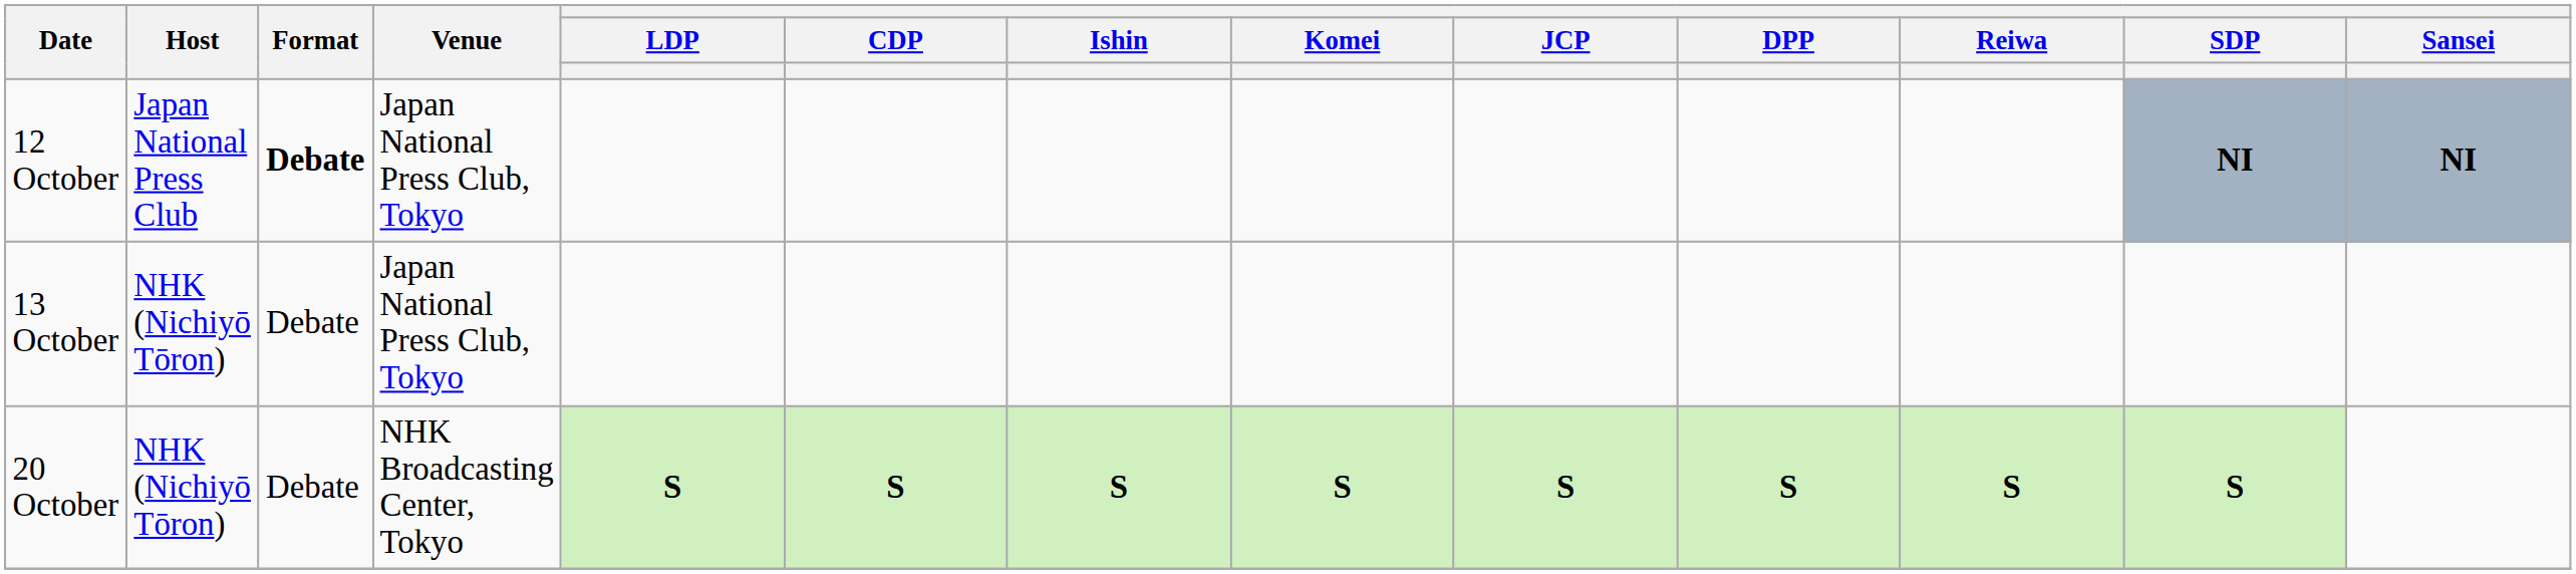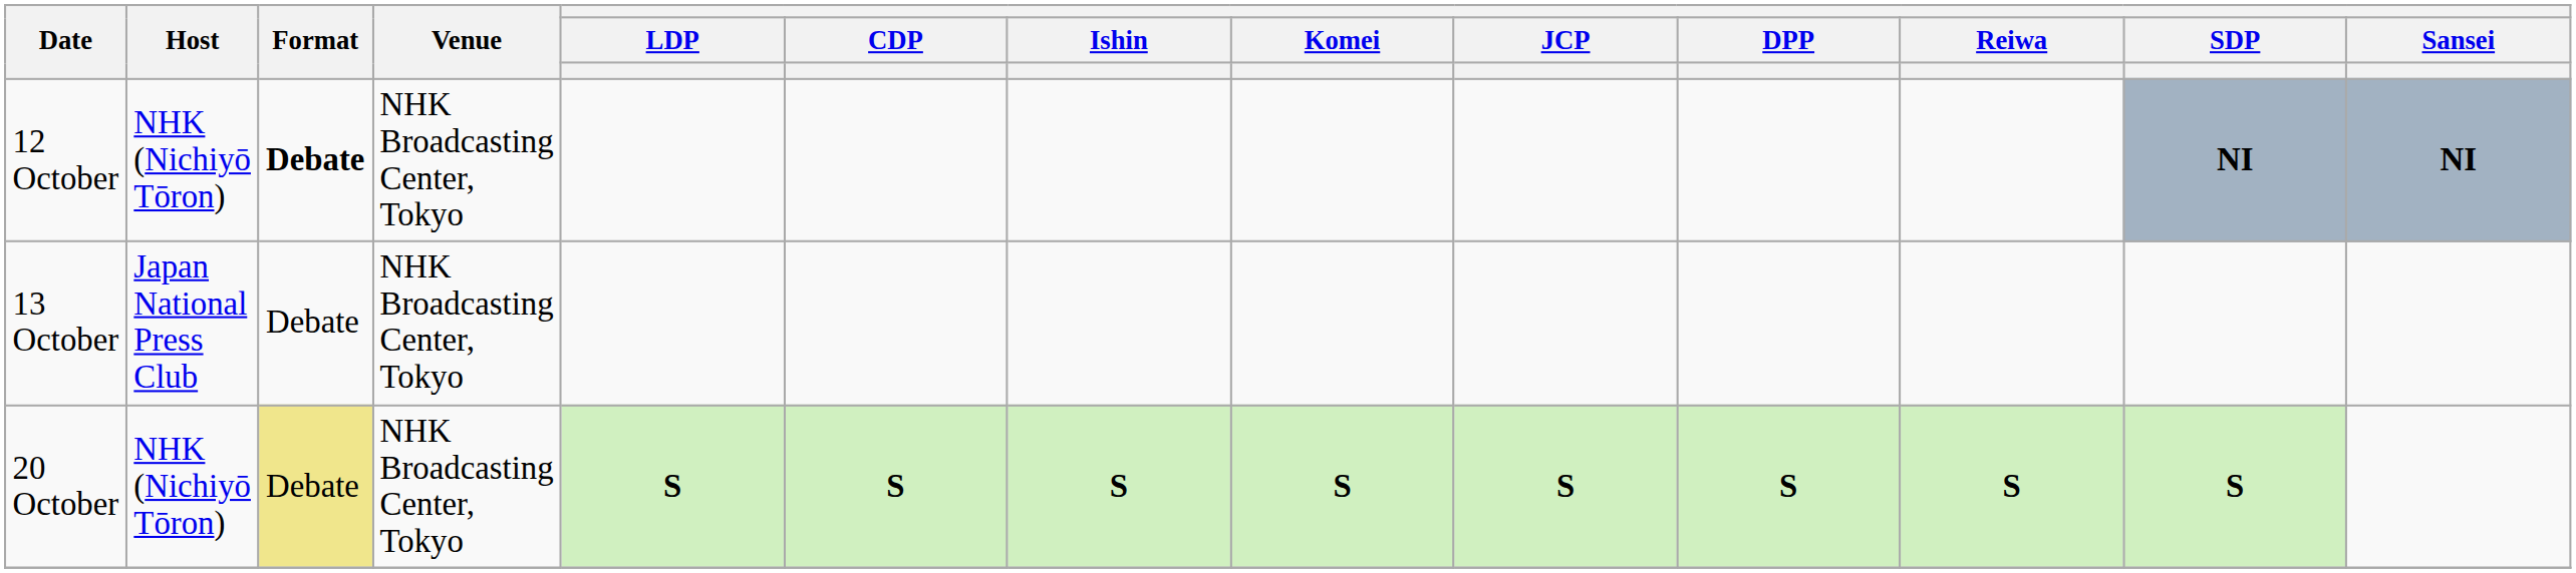12 October | Host: Japan National Press Club -> NHK (Nichiyō Tōron)
12 October | Venue: Japan National Press Club, Tokyo -> NHK Broadcasting Center, Tokyo
13 October | Host: NHK (Nichiyō Tōron) -> Japan National Press Club
13 October | Venue: Japan National Press Club, Tokyo -> NHK Broadcasting Center, Tokyo
20 October | Format: no background -> khaki background
